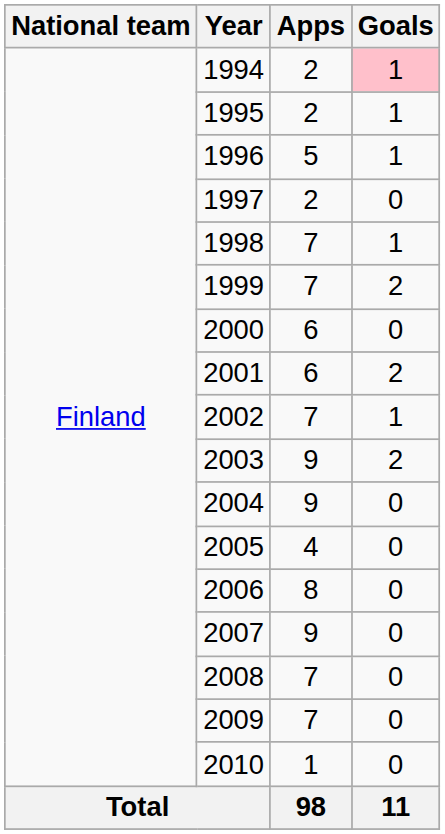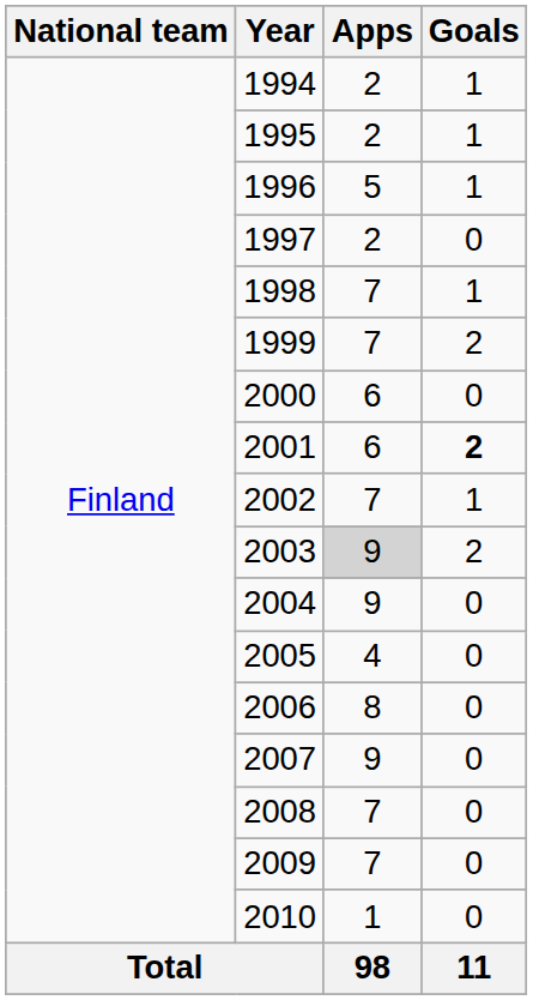1994 | Goals: pink background -> no background
2001 | Goals: normal -> bold
2003 | Apps: no background -> lightgrey background
